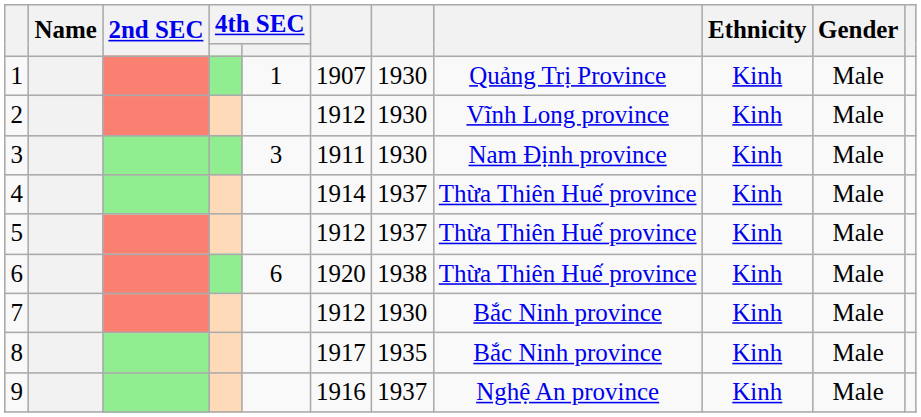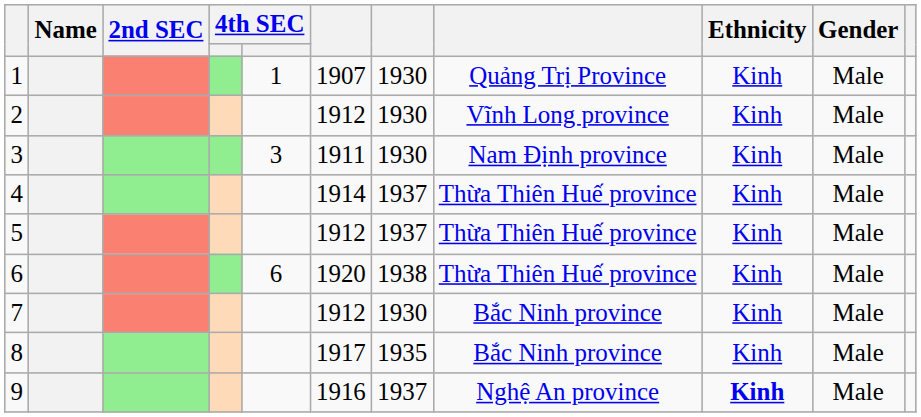9 | Ethnicity: normal -> bold
